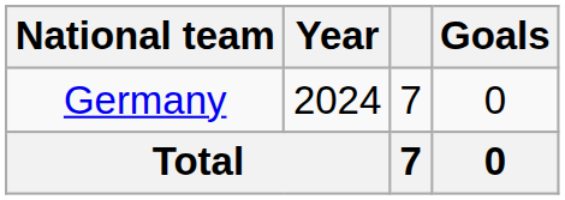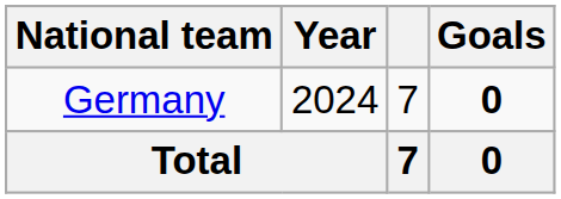Germany | Goals: normal -> bold
